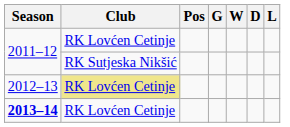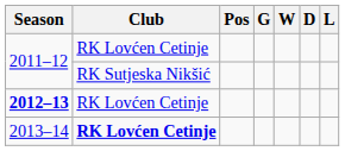2012–13 | Season: normal -> bold
2012–13 | Club: khaki background -> no background
2013–14 | Season: bold -> normal
2013–14 | Club: normal -> bold
